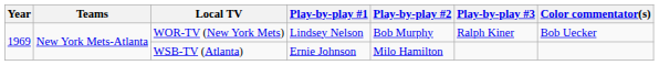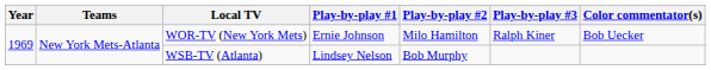WOR-TV (New York Mets) | Play-by-play #1: Lindsey Nelson -> Ernie Johnson
WOR-TV (New York Mets) | Play-by-play #2: Bob Murphy -> Milo Hamilton
WSB-TV (Atlanta) | Play-by-play #1: Ernie Johnson -> Lindsey Nelson
WSB-TV (Atlanta) | Play-by-play #2: Milo Hamilton -> Bob Murphy
